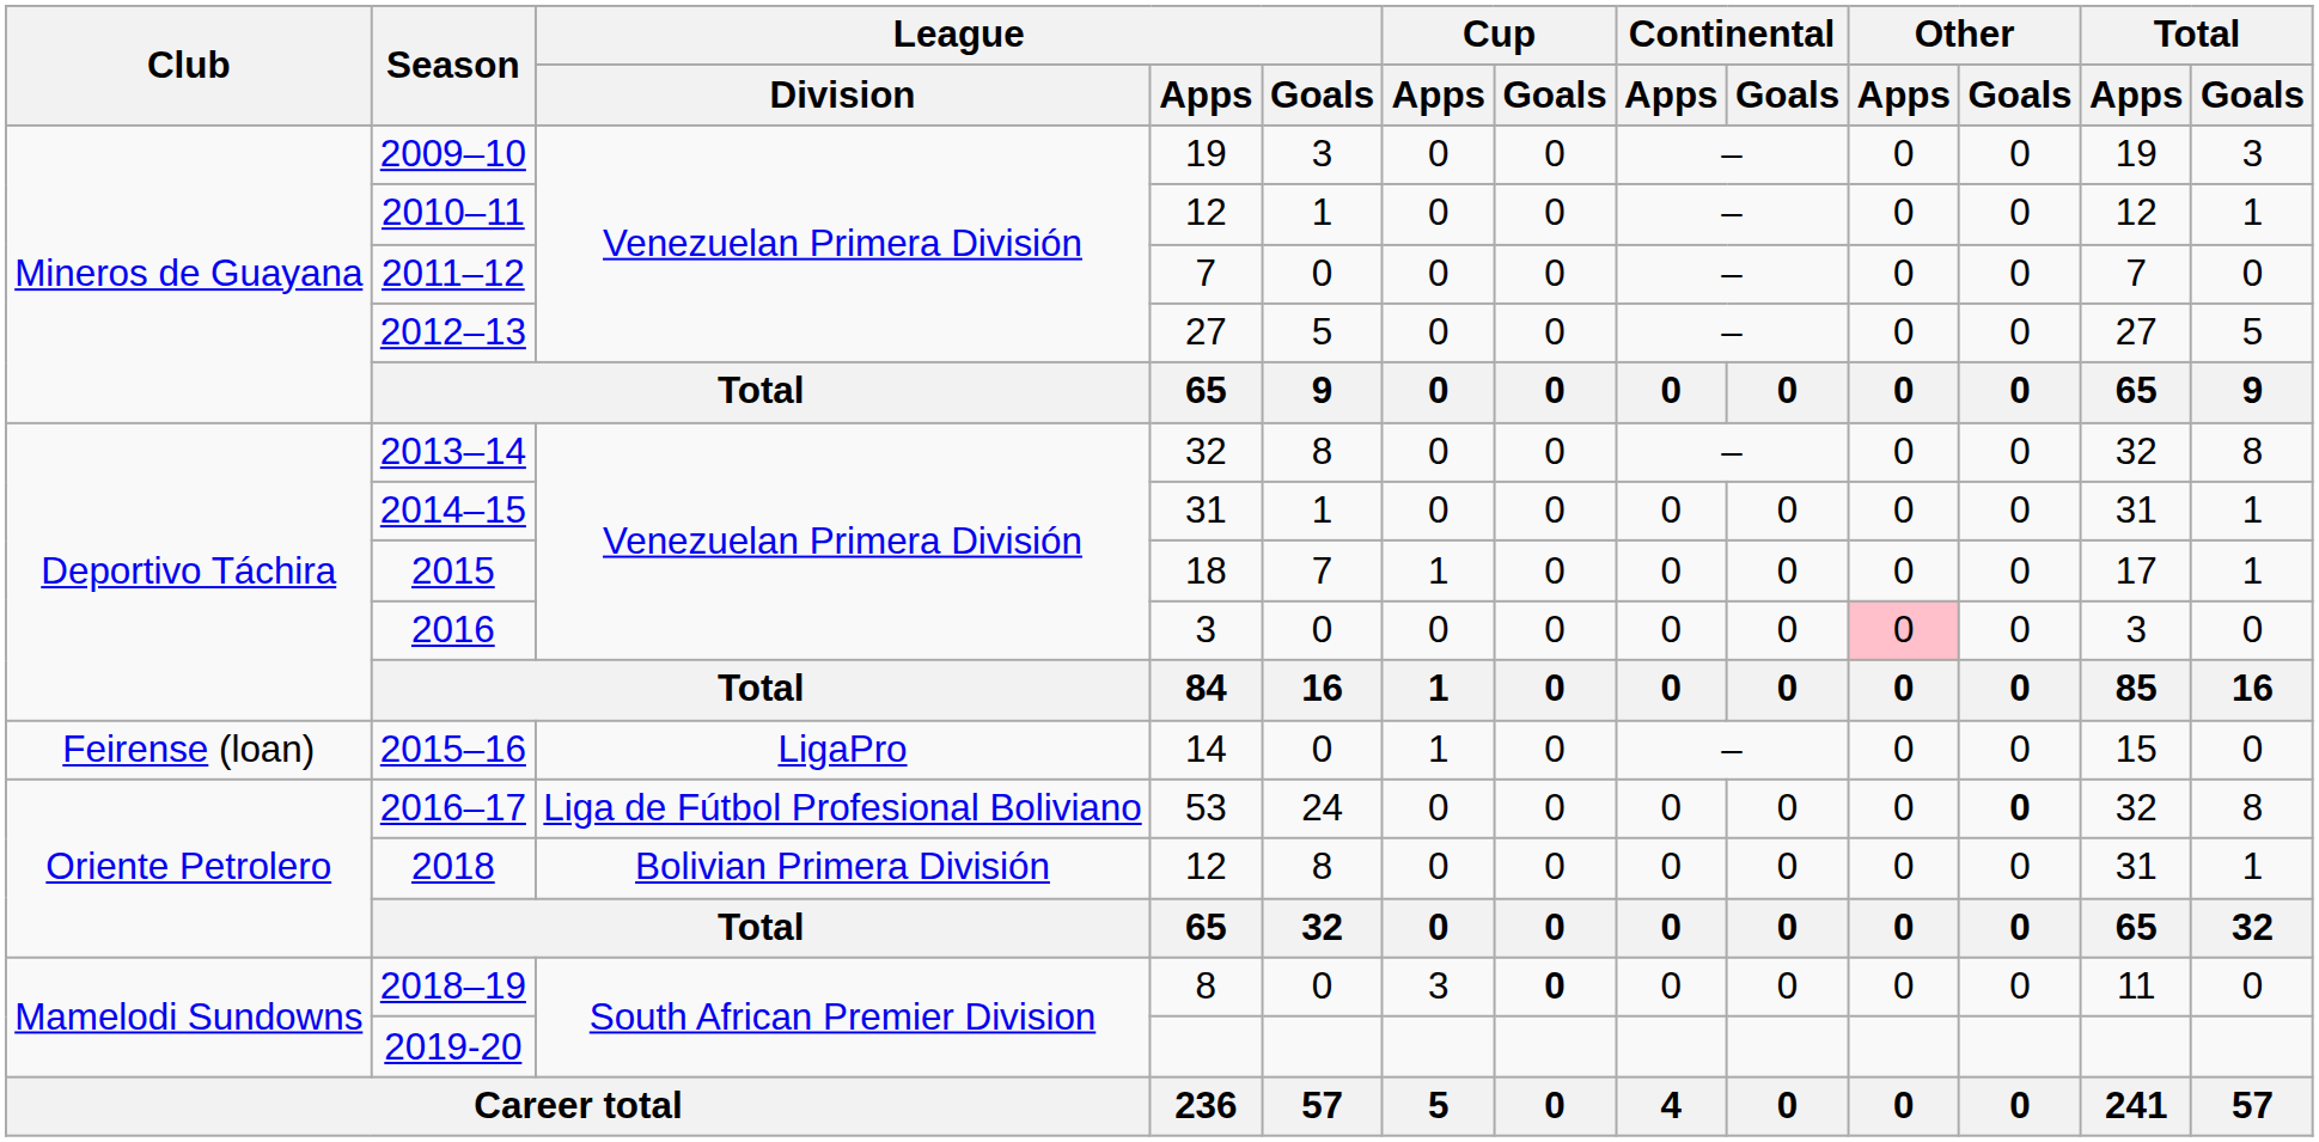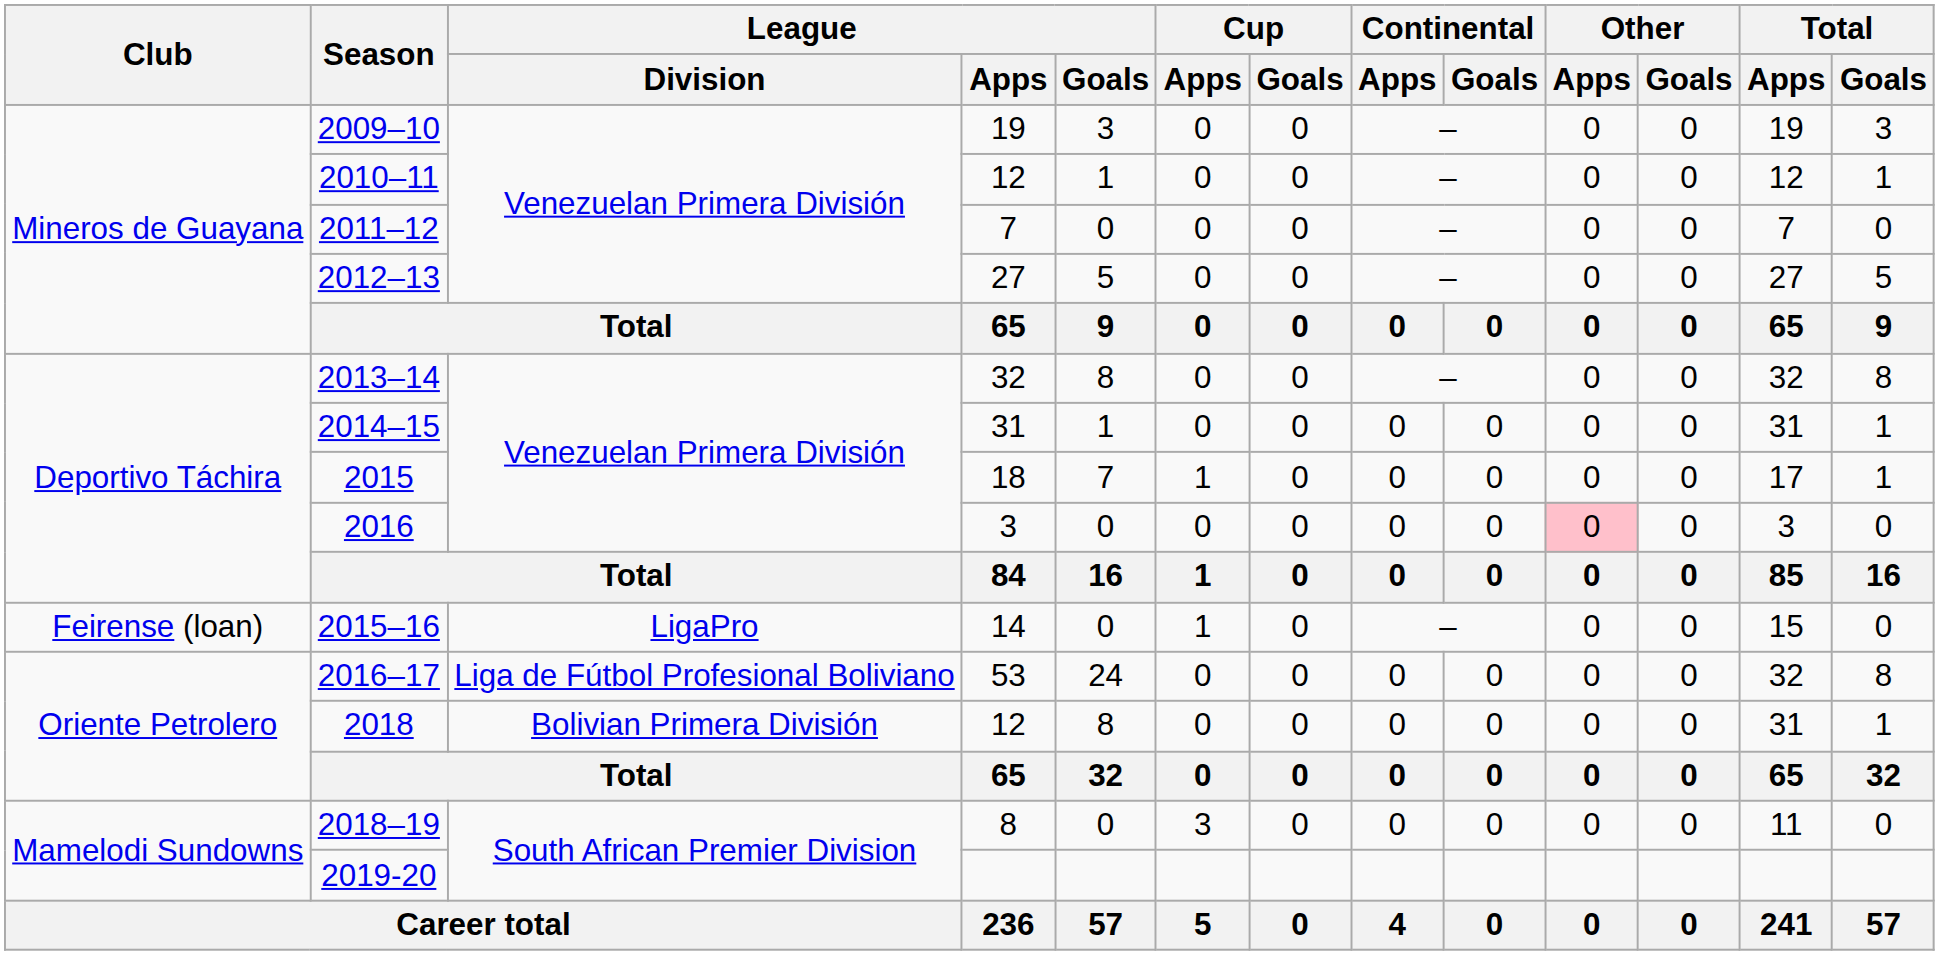2016–17 | Other / Goals: bold -> normal
2018–19 | Cup / Goals: bold -> normal
